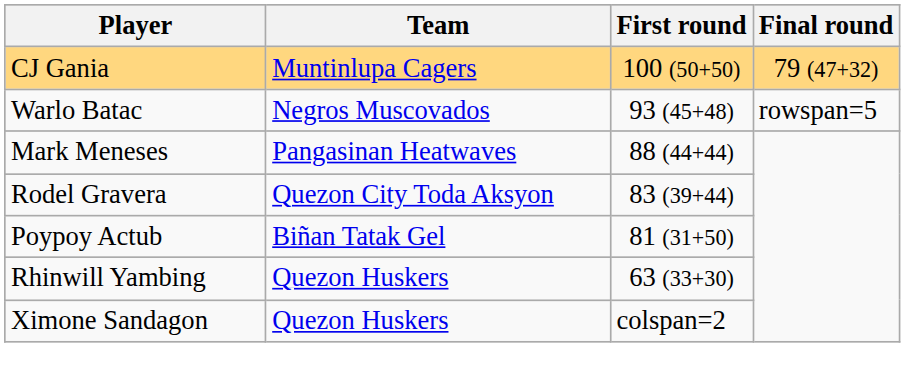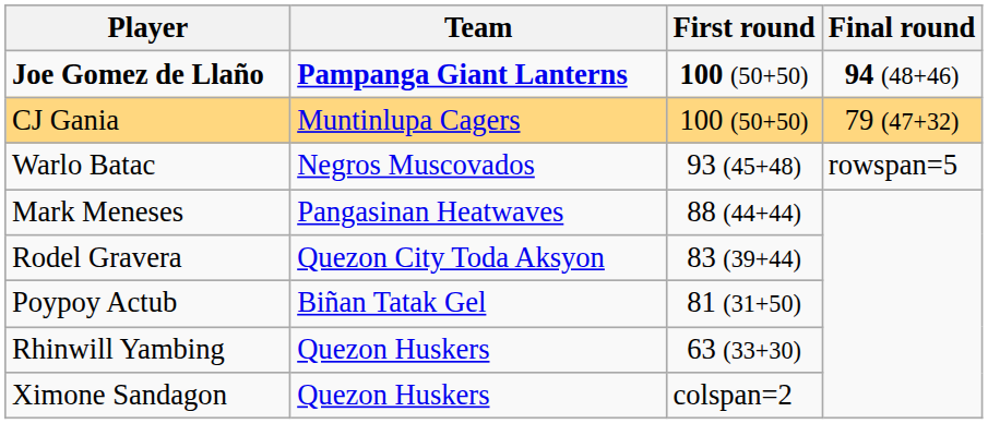+ row: Joe Gomez de Llaño | Pampanga Giant Lanterns | 100 (50+50) | 94 (48+46)
